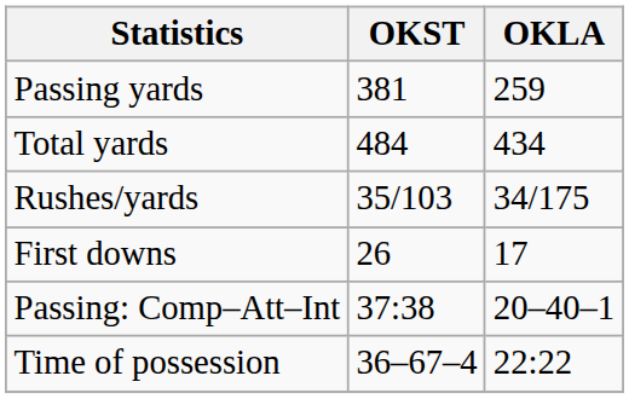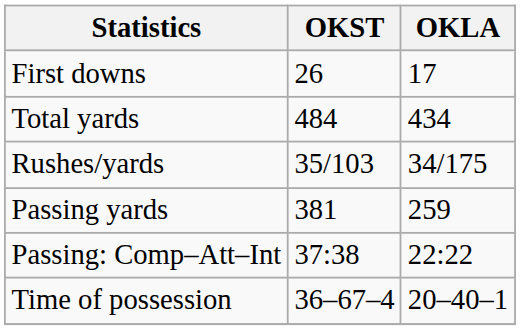rows swapped: First downs <-> Passing yards
Passing: Comp–Att–Int | OKLA: 20–40–1 -> 22:22
Time of possession | OKLA: 22:22 -> 20–40–1
